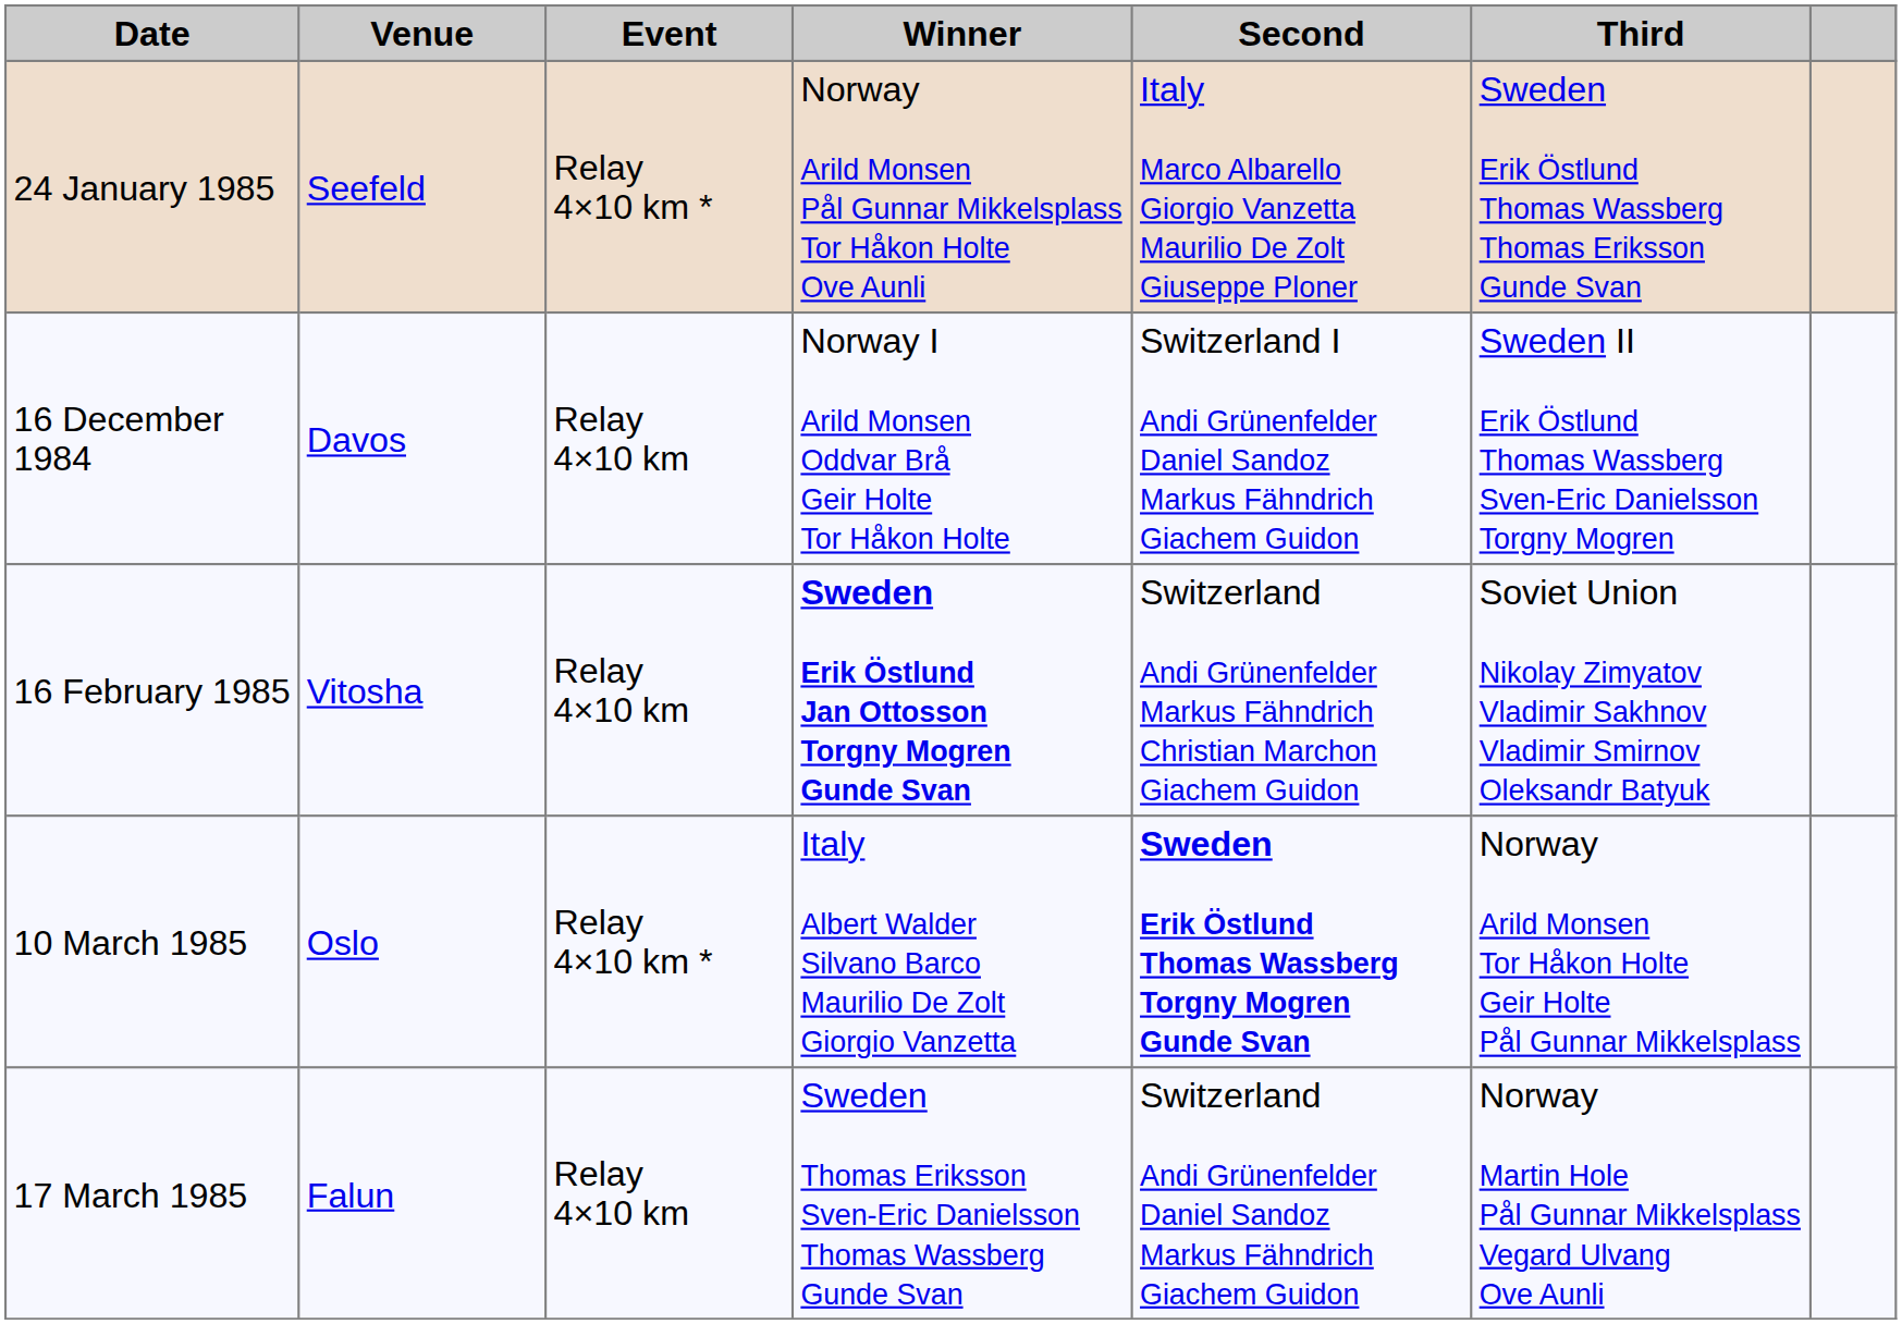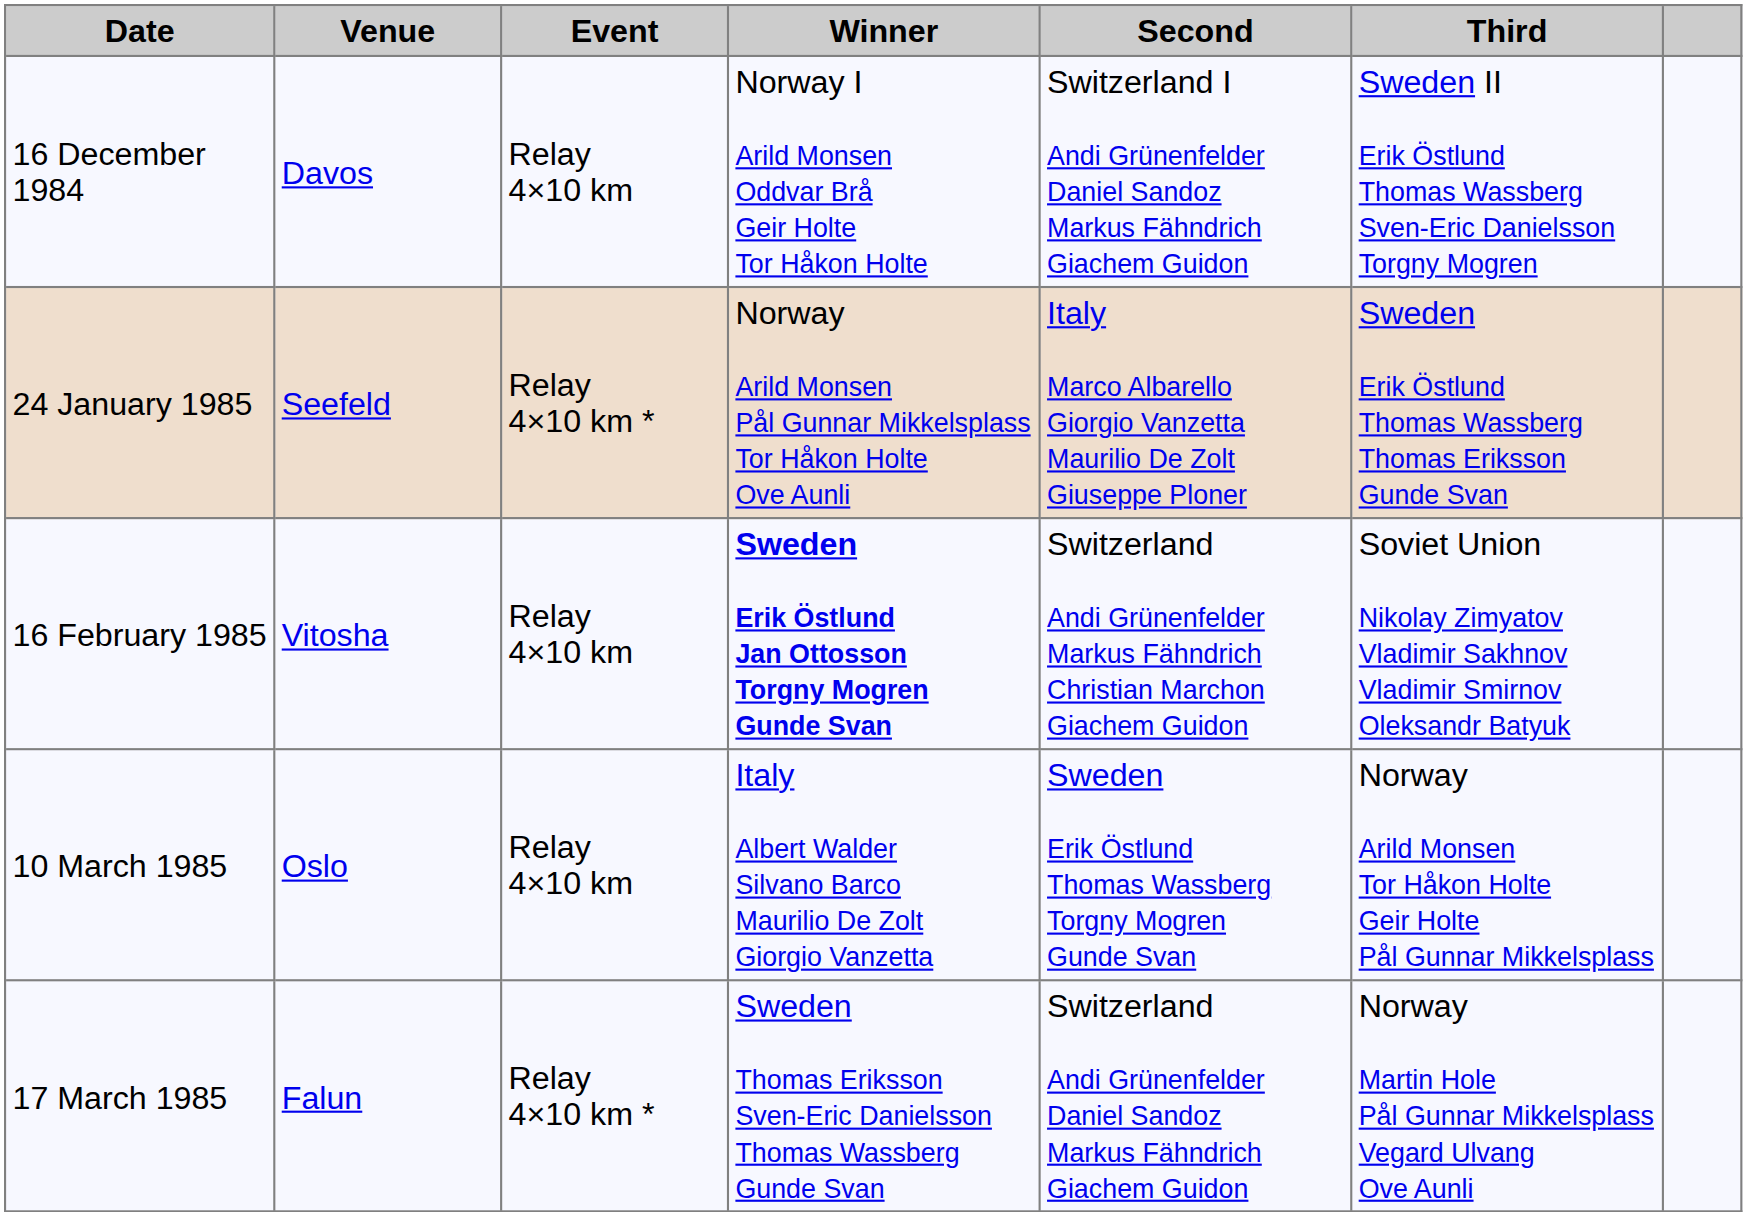rows swapped: 16 December 1984 <-> 24 January 1985
10 March 1985 | Event: Relay 4×10 km * -> Relay 4×10 km
10 March 1985 | Second: bold -> normal
17 March 1985 | Event: Relay 4×10 km -> Relay 4×10 km *
